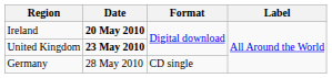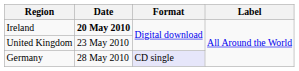United Kingdom | Date: bold -> normal
Germany | Format: no background -> lavender background
